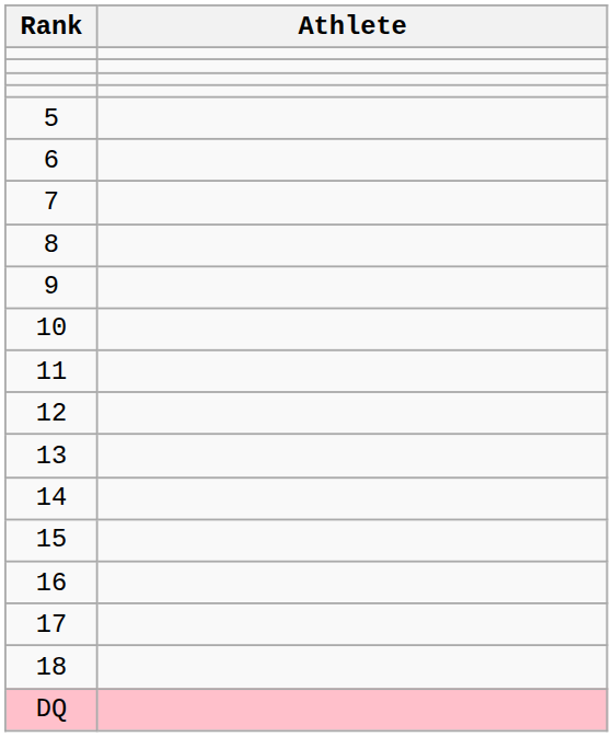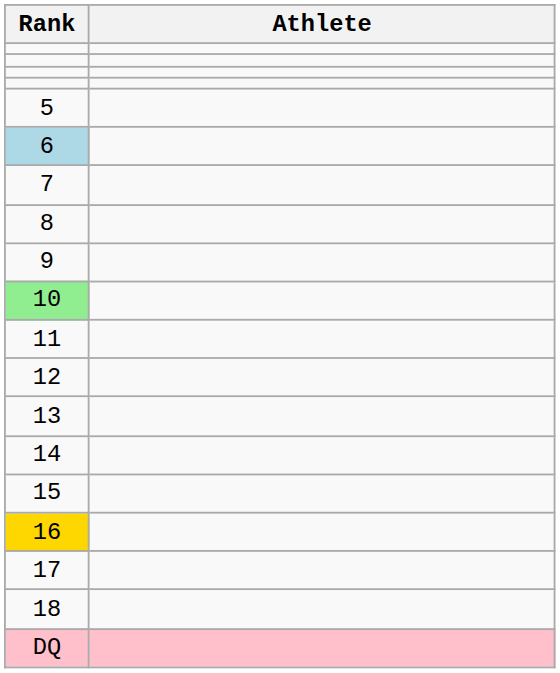row 7 | Rank: no background -> lightblue background
row 11 | Rank: no background -> lightgreen background
row 17 | Rank: no background -> gold background
